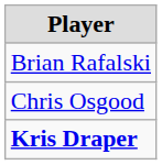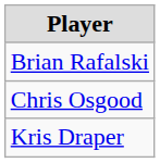row 4 | column 1: bold -> normal
